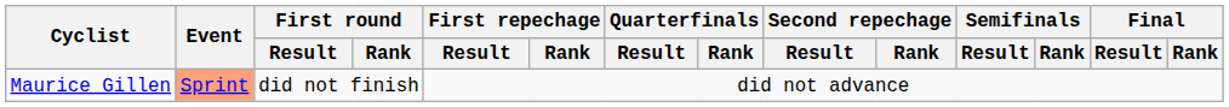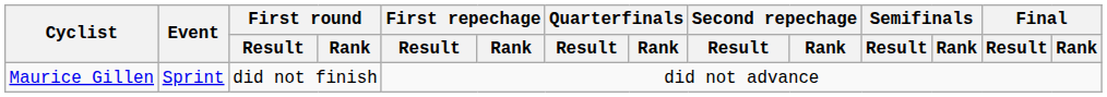Maurice Gillen | Event: lightsalmon background -> no background
